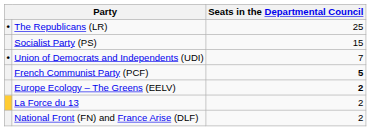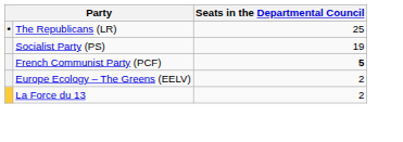Socialist Party (PS) | Seats in the Departmental Council: 15 -> 19
- row: • | Union of Democrats and Independents (UDI) | 7
Europe Ecology – The Greens (EELV) | Seats in the Departmental Council: bold -> normal
- row: National Front (FN) and France Arise (DLF) | 2
